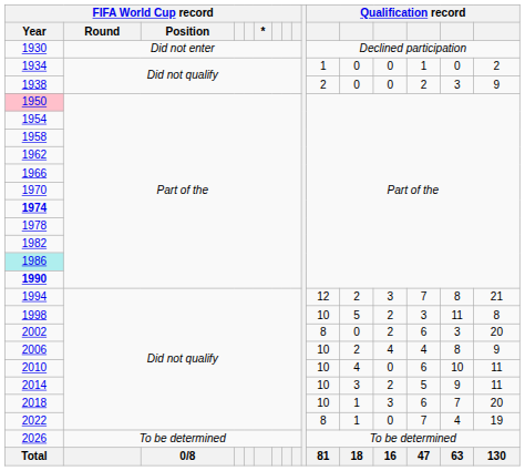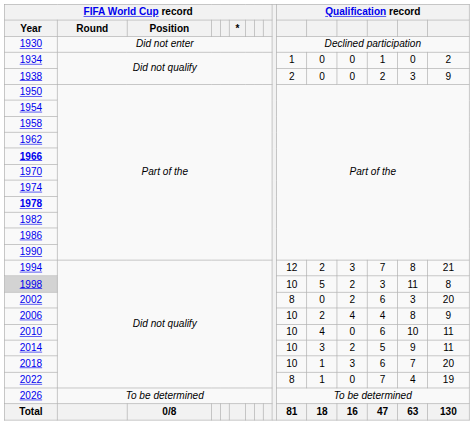1950 | FIFA World Cup record / Year: pink background -> no background
1966 | FIFA World Cup record / Year: normal -> bold
1974 | FIFA World Cup record / Year: bold -> normal
1978 | FIFA World Cup record / Year: normal -> bold
1986 | FIFA World Cup record / Year: paleturquoise background -> no background
1990 | FIFA World Cup record / Year: bold -> normal
1998 | FIFA World Cup record / Year: no background -> lightgrey background
